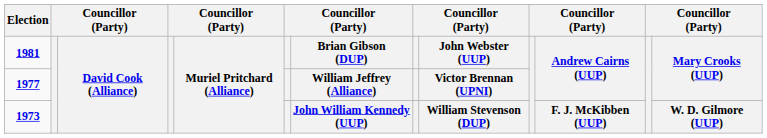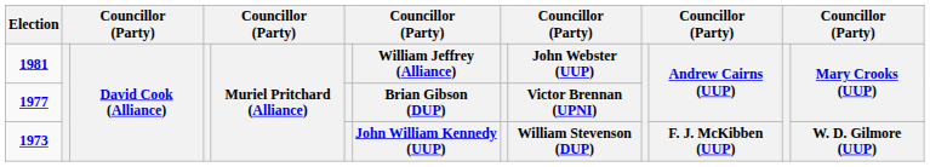1981 | column 7: Brian Gibson (DUP) -> William Jeffrey (Alliance)
1977 | column 7: William Jeffrey (Alliance) -> Brian Gibson (DUP)
